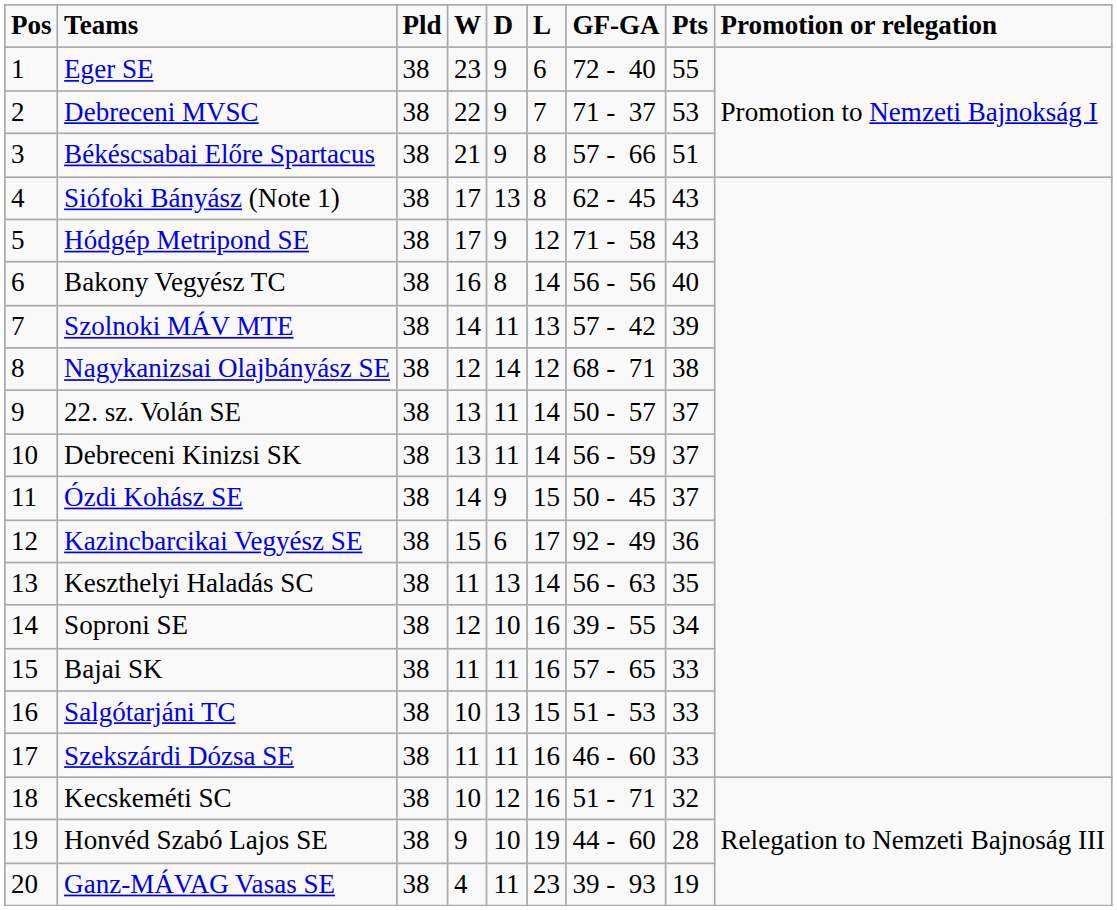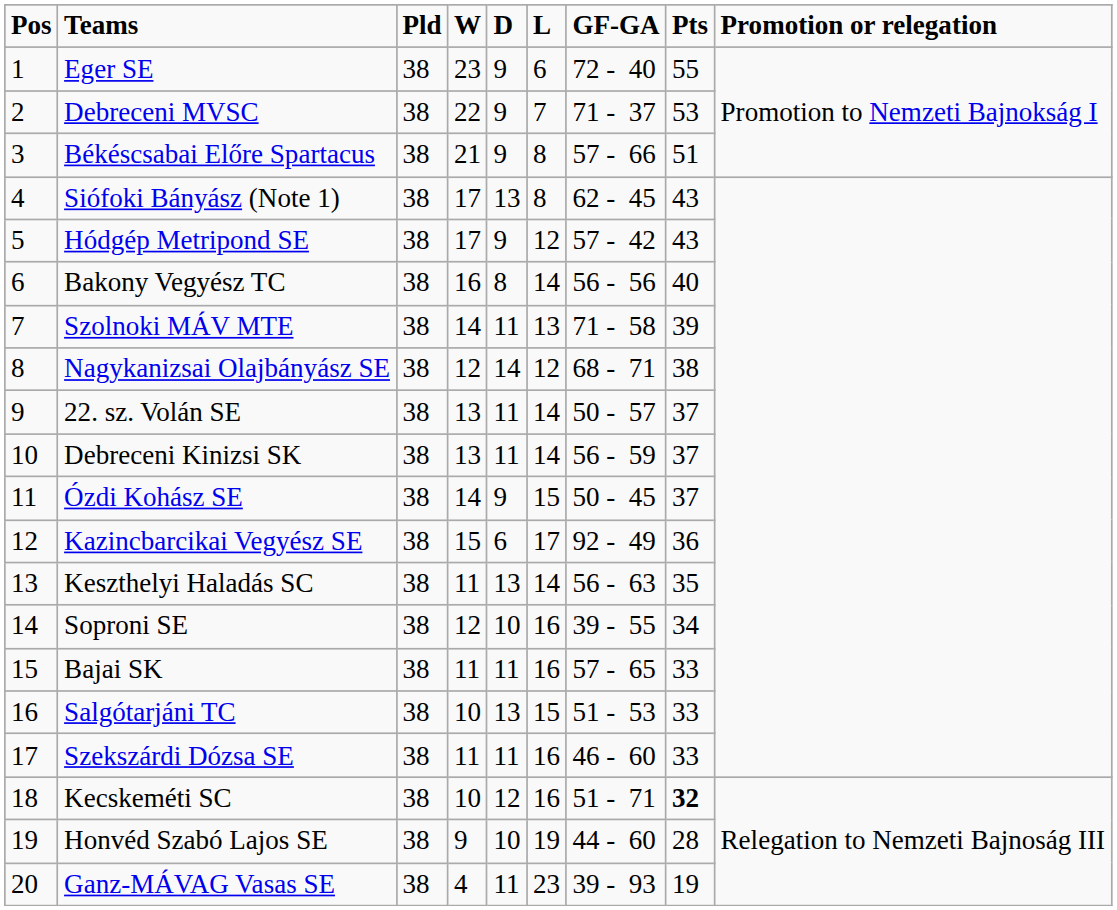Hódgép Metripond SE | GF-GA: 71 - 58 -> 57 - 42
Szolnoki MÁV MTE | GF-GA: 57 - 42 -> 71 - 58
Kecskeméti SC | Pts: normal -> bold
